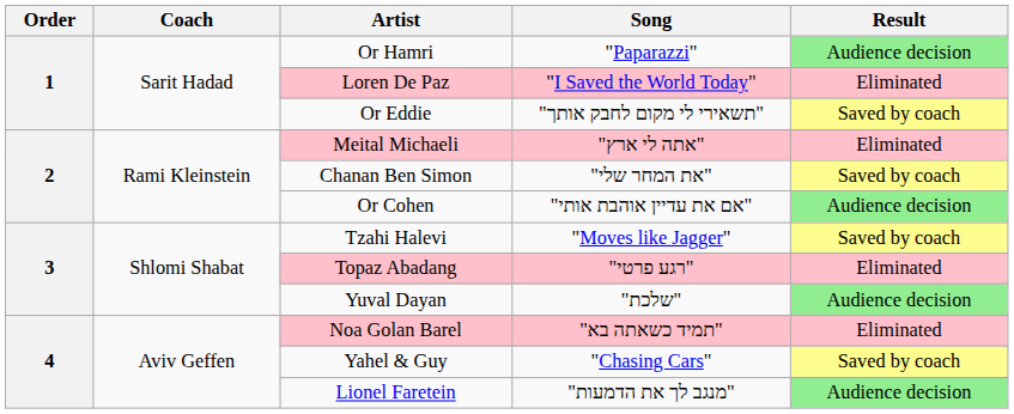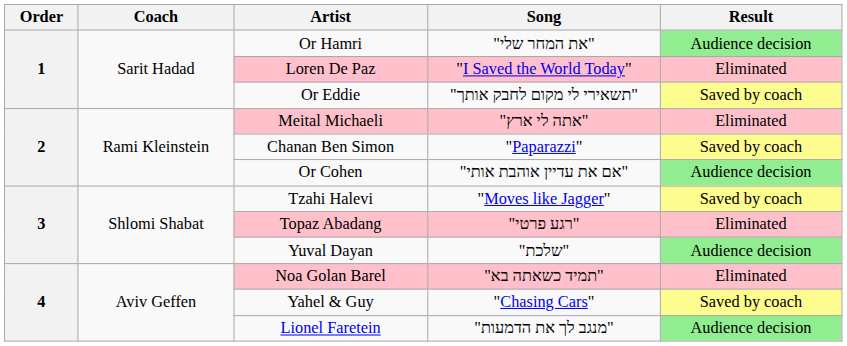Or Hamri | Song: "Paparazzi" -> "את המחר שלי"
Chanan Ben Simon | Song: "את המחר שלי" -> "Paparazzi"
